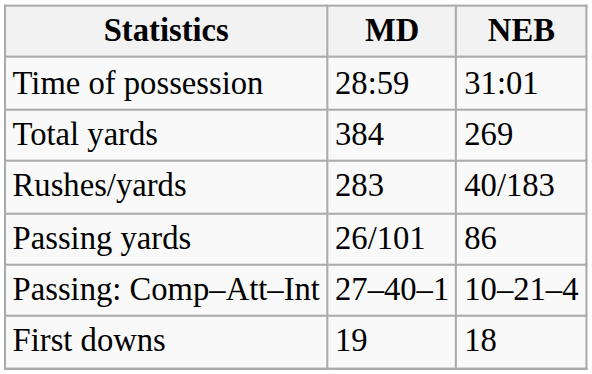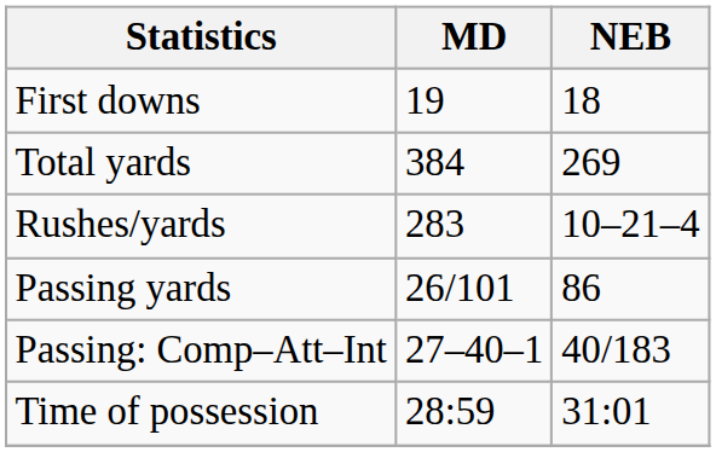rows swapped: First downs <-> Time of possession
Rushes/yards | NEB: 40/183 -> 10–21–4
Passing: Comp–Att–Int | NEB: 10–21–4 -> 40/183
